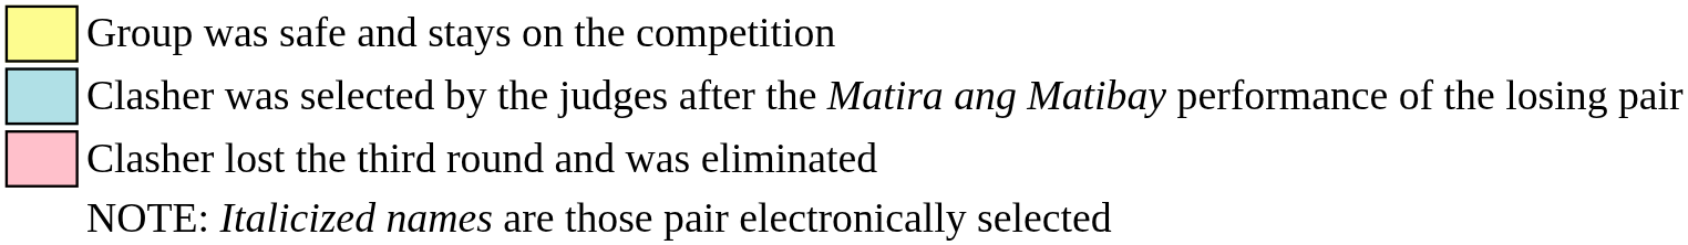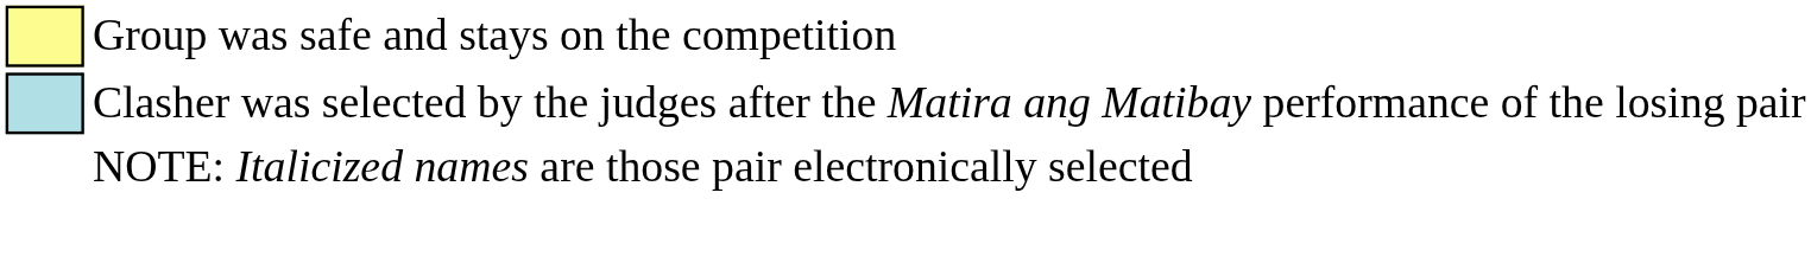- row: Clasher lost the third round and was eliminated
